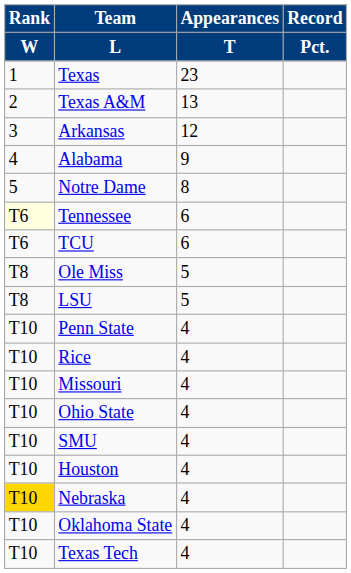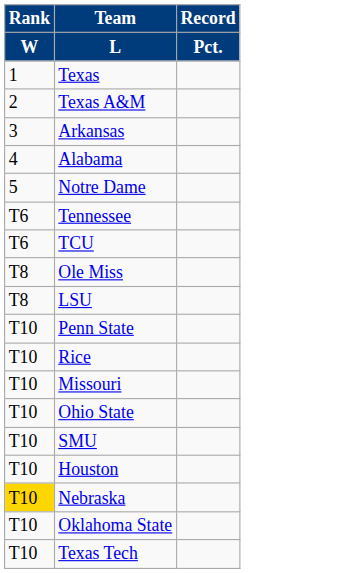- column: Appearances | T | 23 | 13 | 12 | 9 | 8 | 6 | 6 | 5 | 5 | 4 | 4 | 4 | 4 | 4 | 4 | 4 | 4 | 4
Tennessee | Rank / W: lightyellow background -> no background
